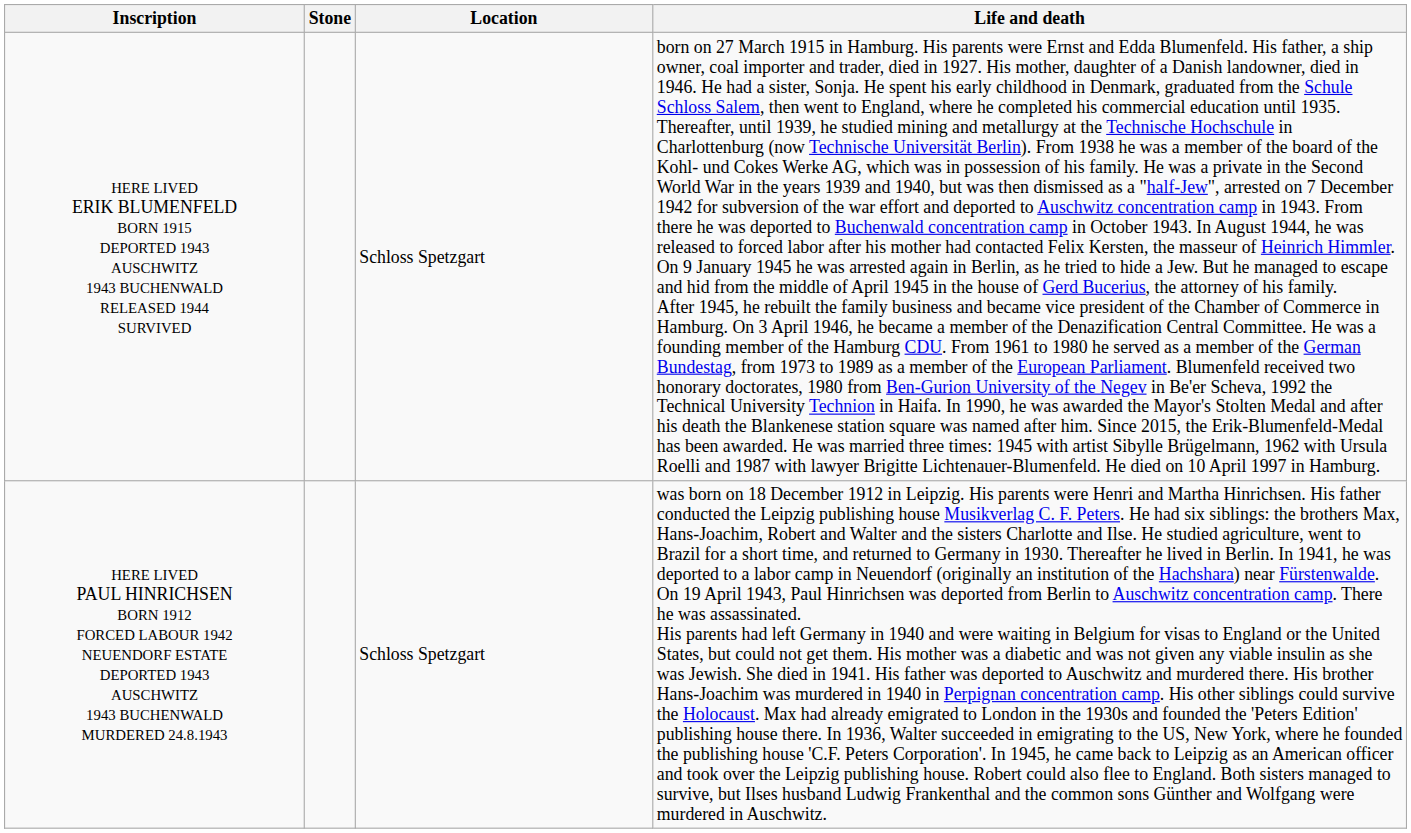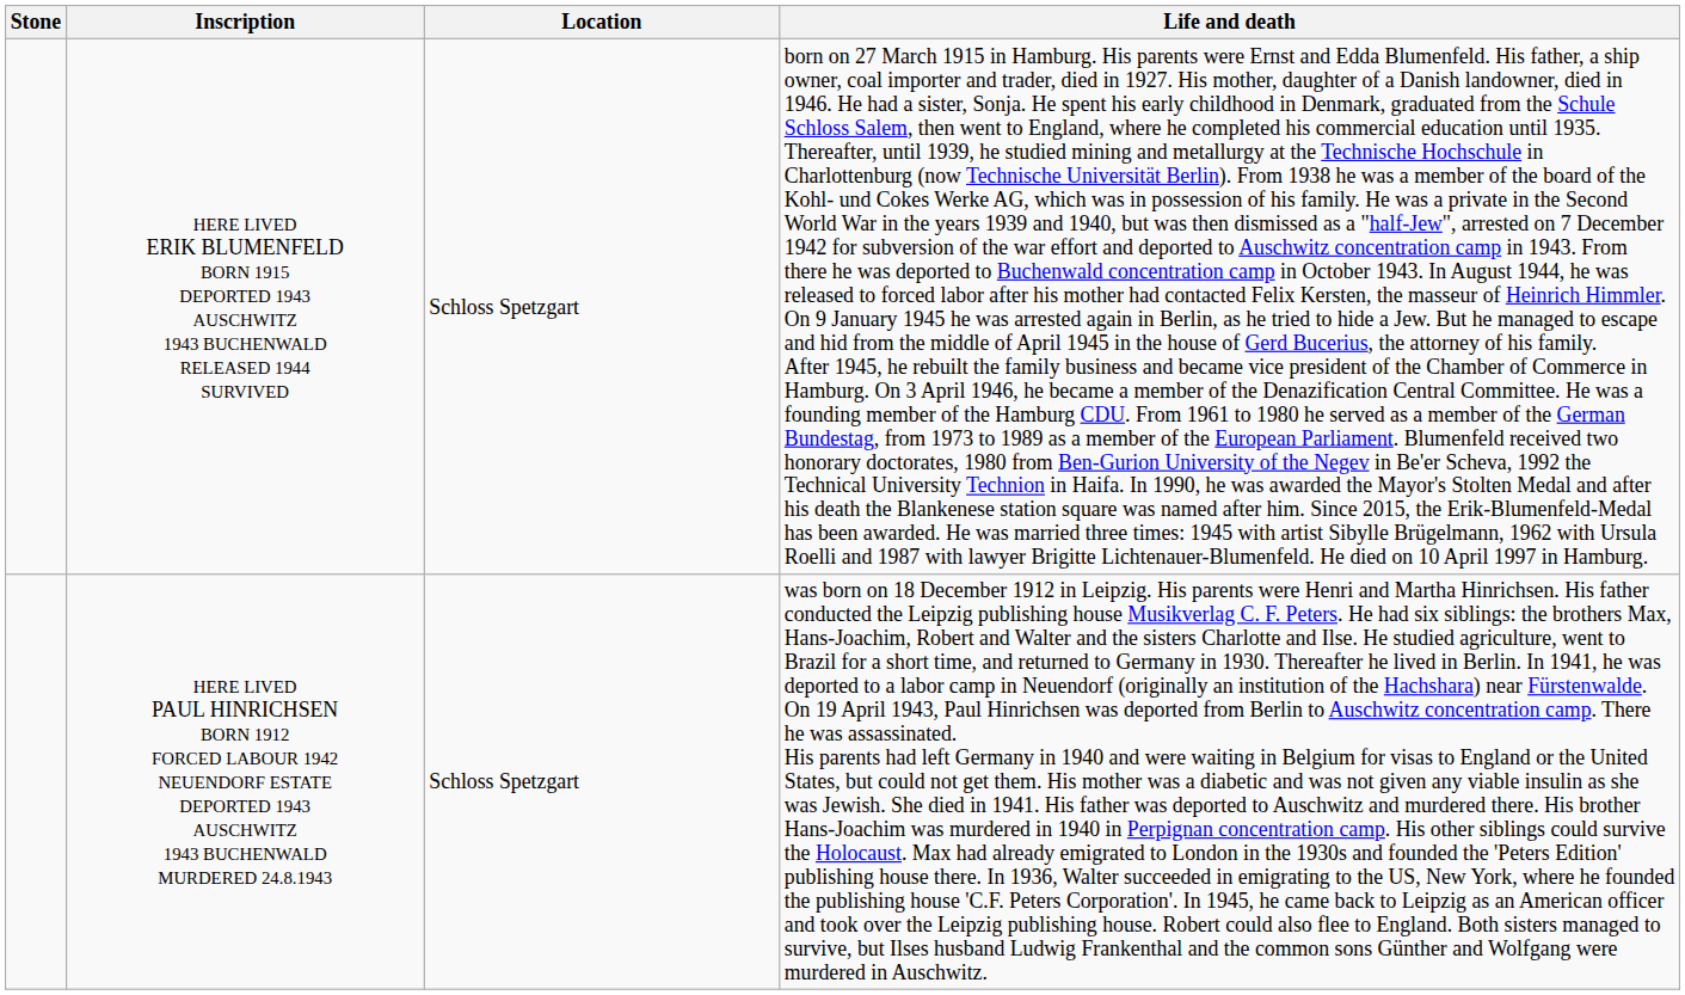columns swapped: Stone <-> Inscription
